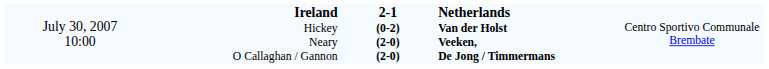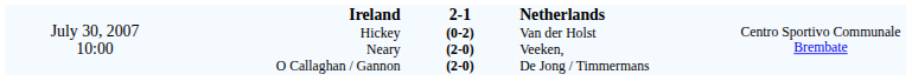Hickey Neary O Callaghan / Gannon | column 4: bold -> normal
